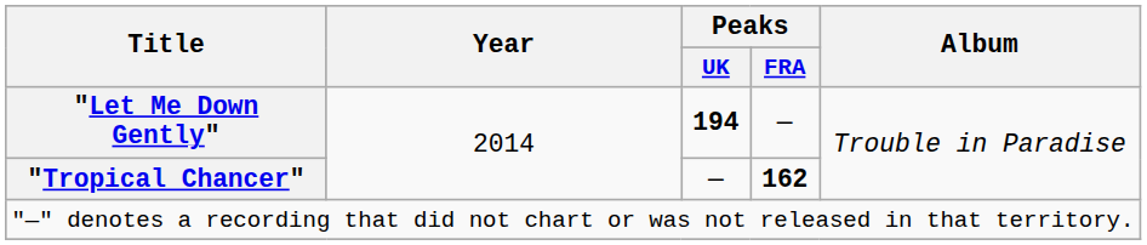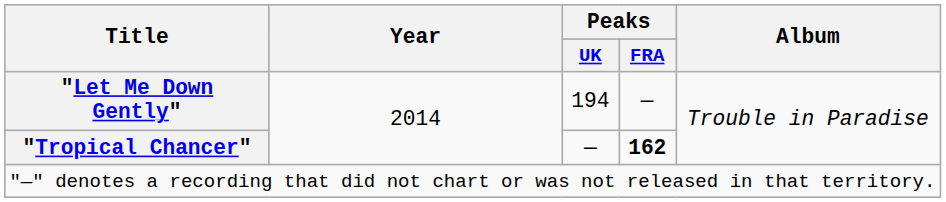"Let Me Down Gently" | Peaks / UK: bold -> normal
